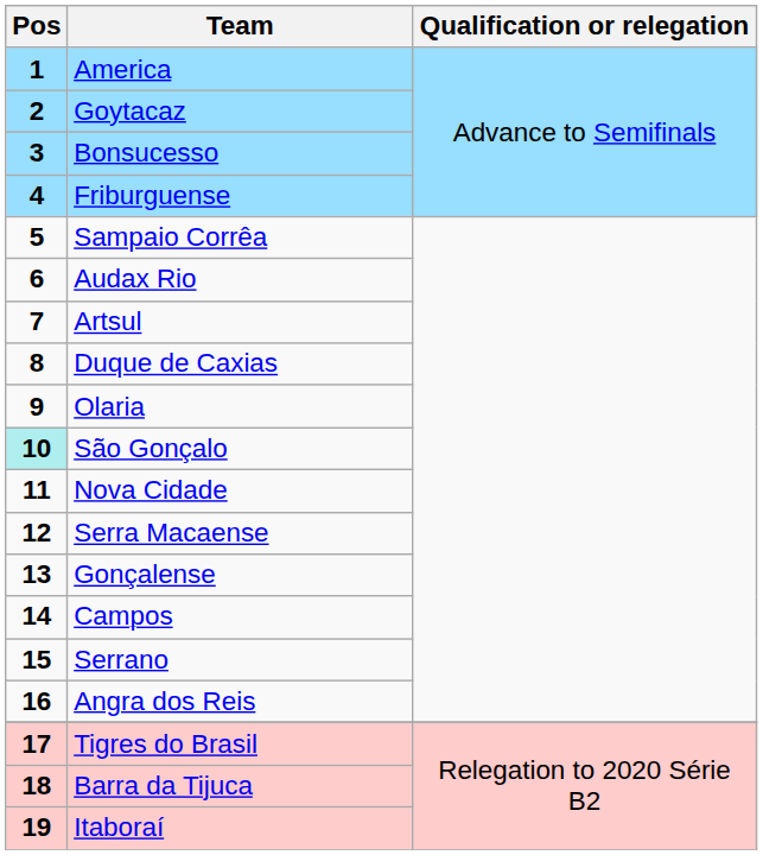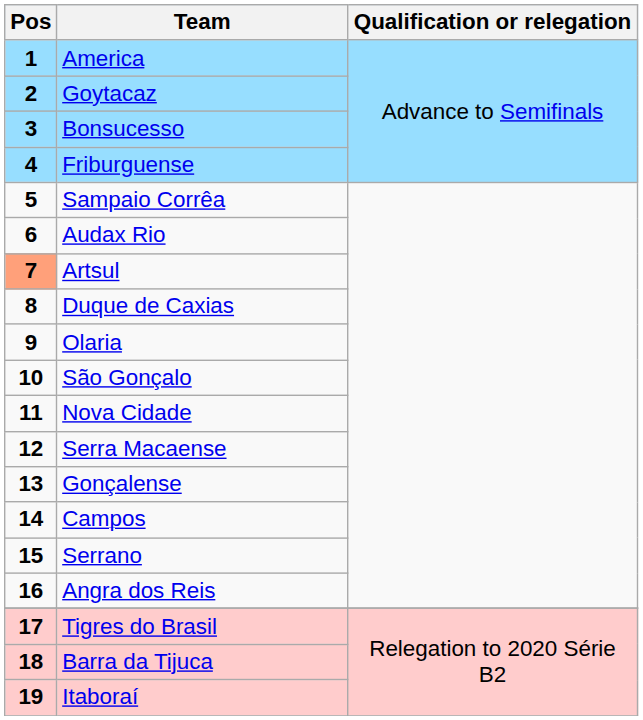Artsul | Pos: no background -> lightsalmon background
São Gonçalo | Pos: paleturquoise background -> no background
